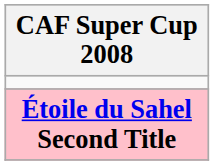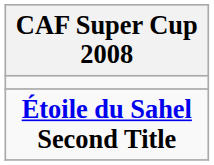row 3 | column 1: pink background -> no background
